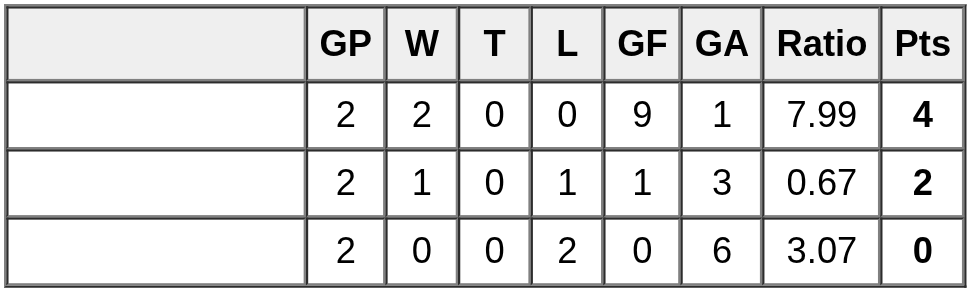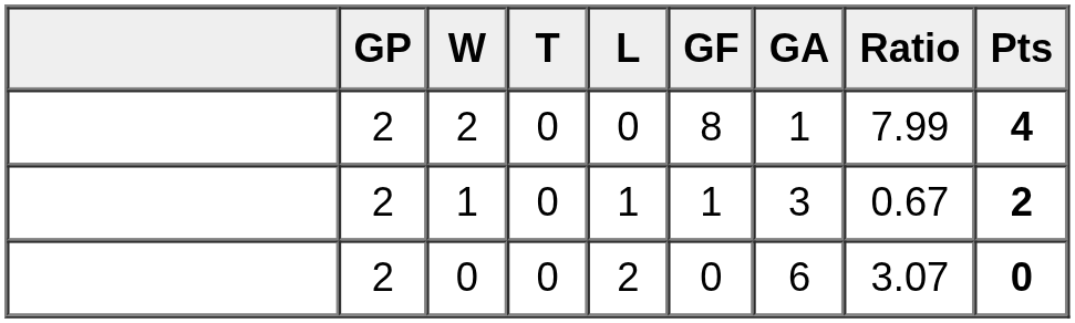row 2 | GF: 9 -> 8
